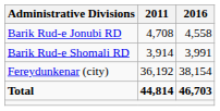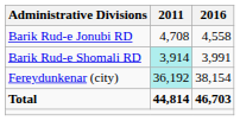Barik Rud-e Shomali RD | 2011: no background -> paleturquoise background
Fereydunkenar (city) | 2011: no background -> paleturquoise background
